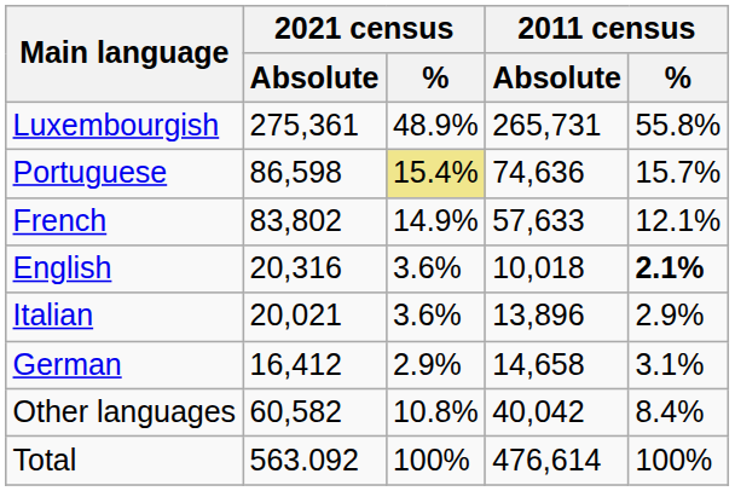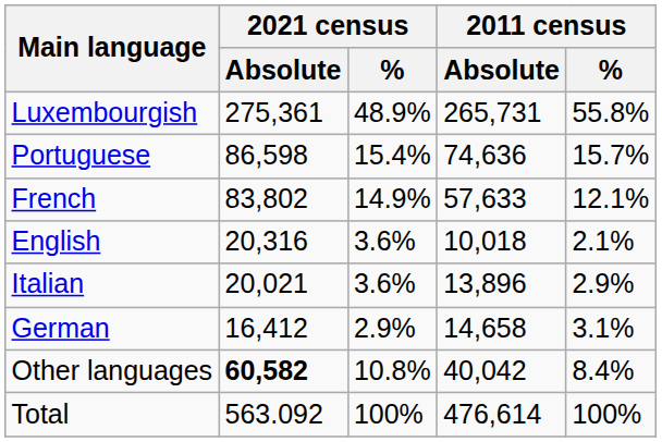Portuguese | 2021 census / %: khaki background -> no background
English | 2011 census / %: bold -> normal
Other languages | 2021 census / Absolute: normal -> bold
